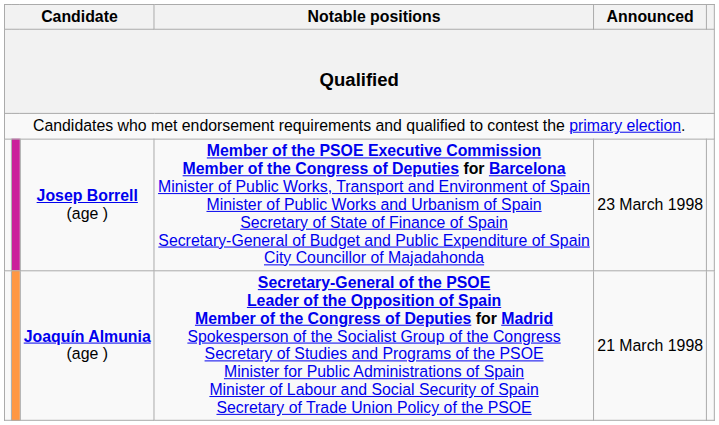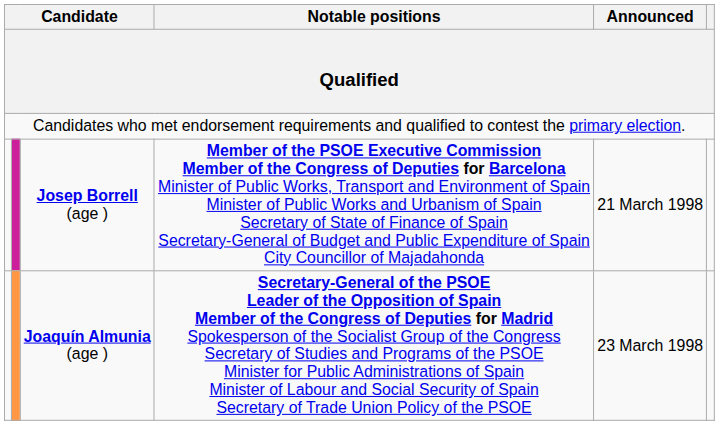Josep Borrell (age ) | Announced: 23 March 1998 -> 21 March 1998
Joaquín Almunia (age ) | Announced: 21 March 1998 -> 23 March 1998
